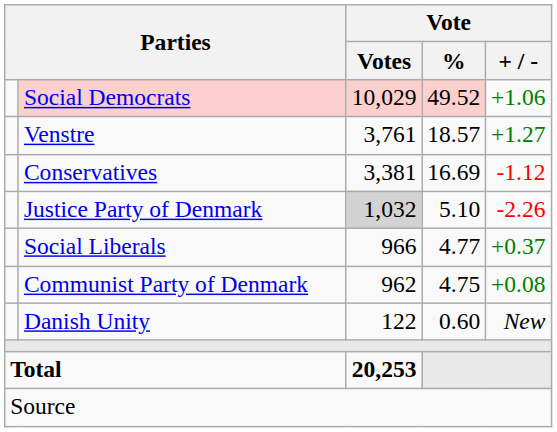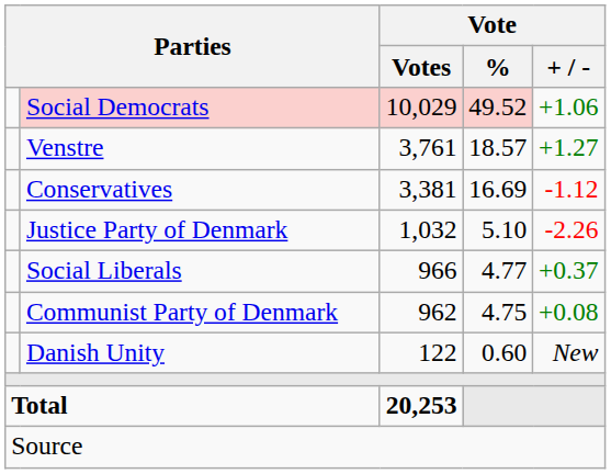Justice Party of Denmark | Vote / Votes: lightgrey background -> no background
